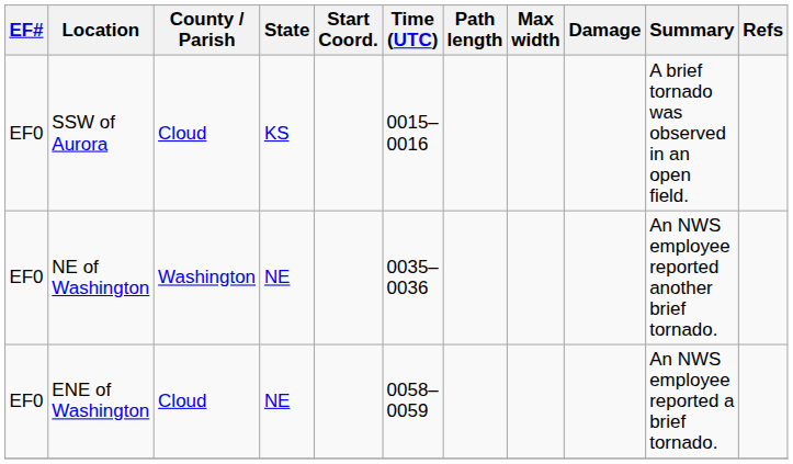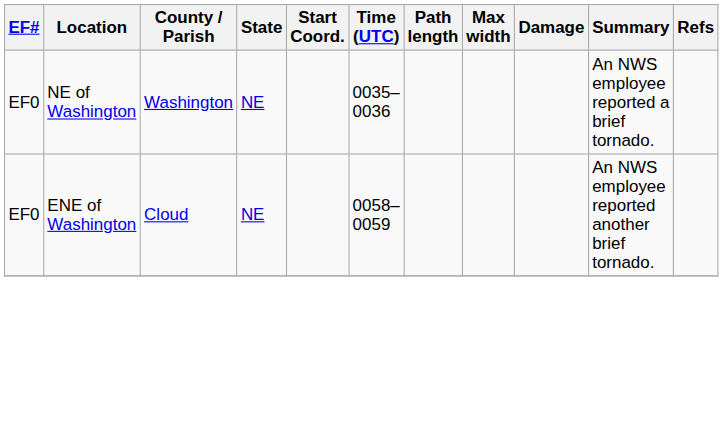- row: EF0 | SSW of Aurora | Cloud | KS | 0015–0016 | A brief tornado was observed in an open field.
NE of Washington | Summary: An NWS employee reported another brief tornado. -> An NWS employee reported a brief tornado.
ENE of Washington | Summary: An NWS employee reported a brief tornado. -> An NWS employee reported another brief tornado.
